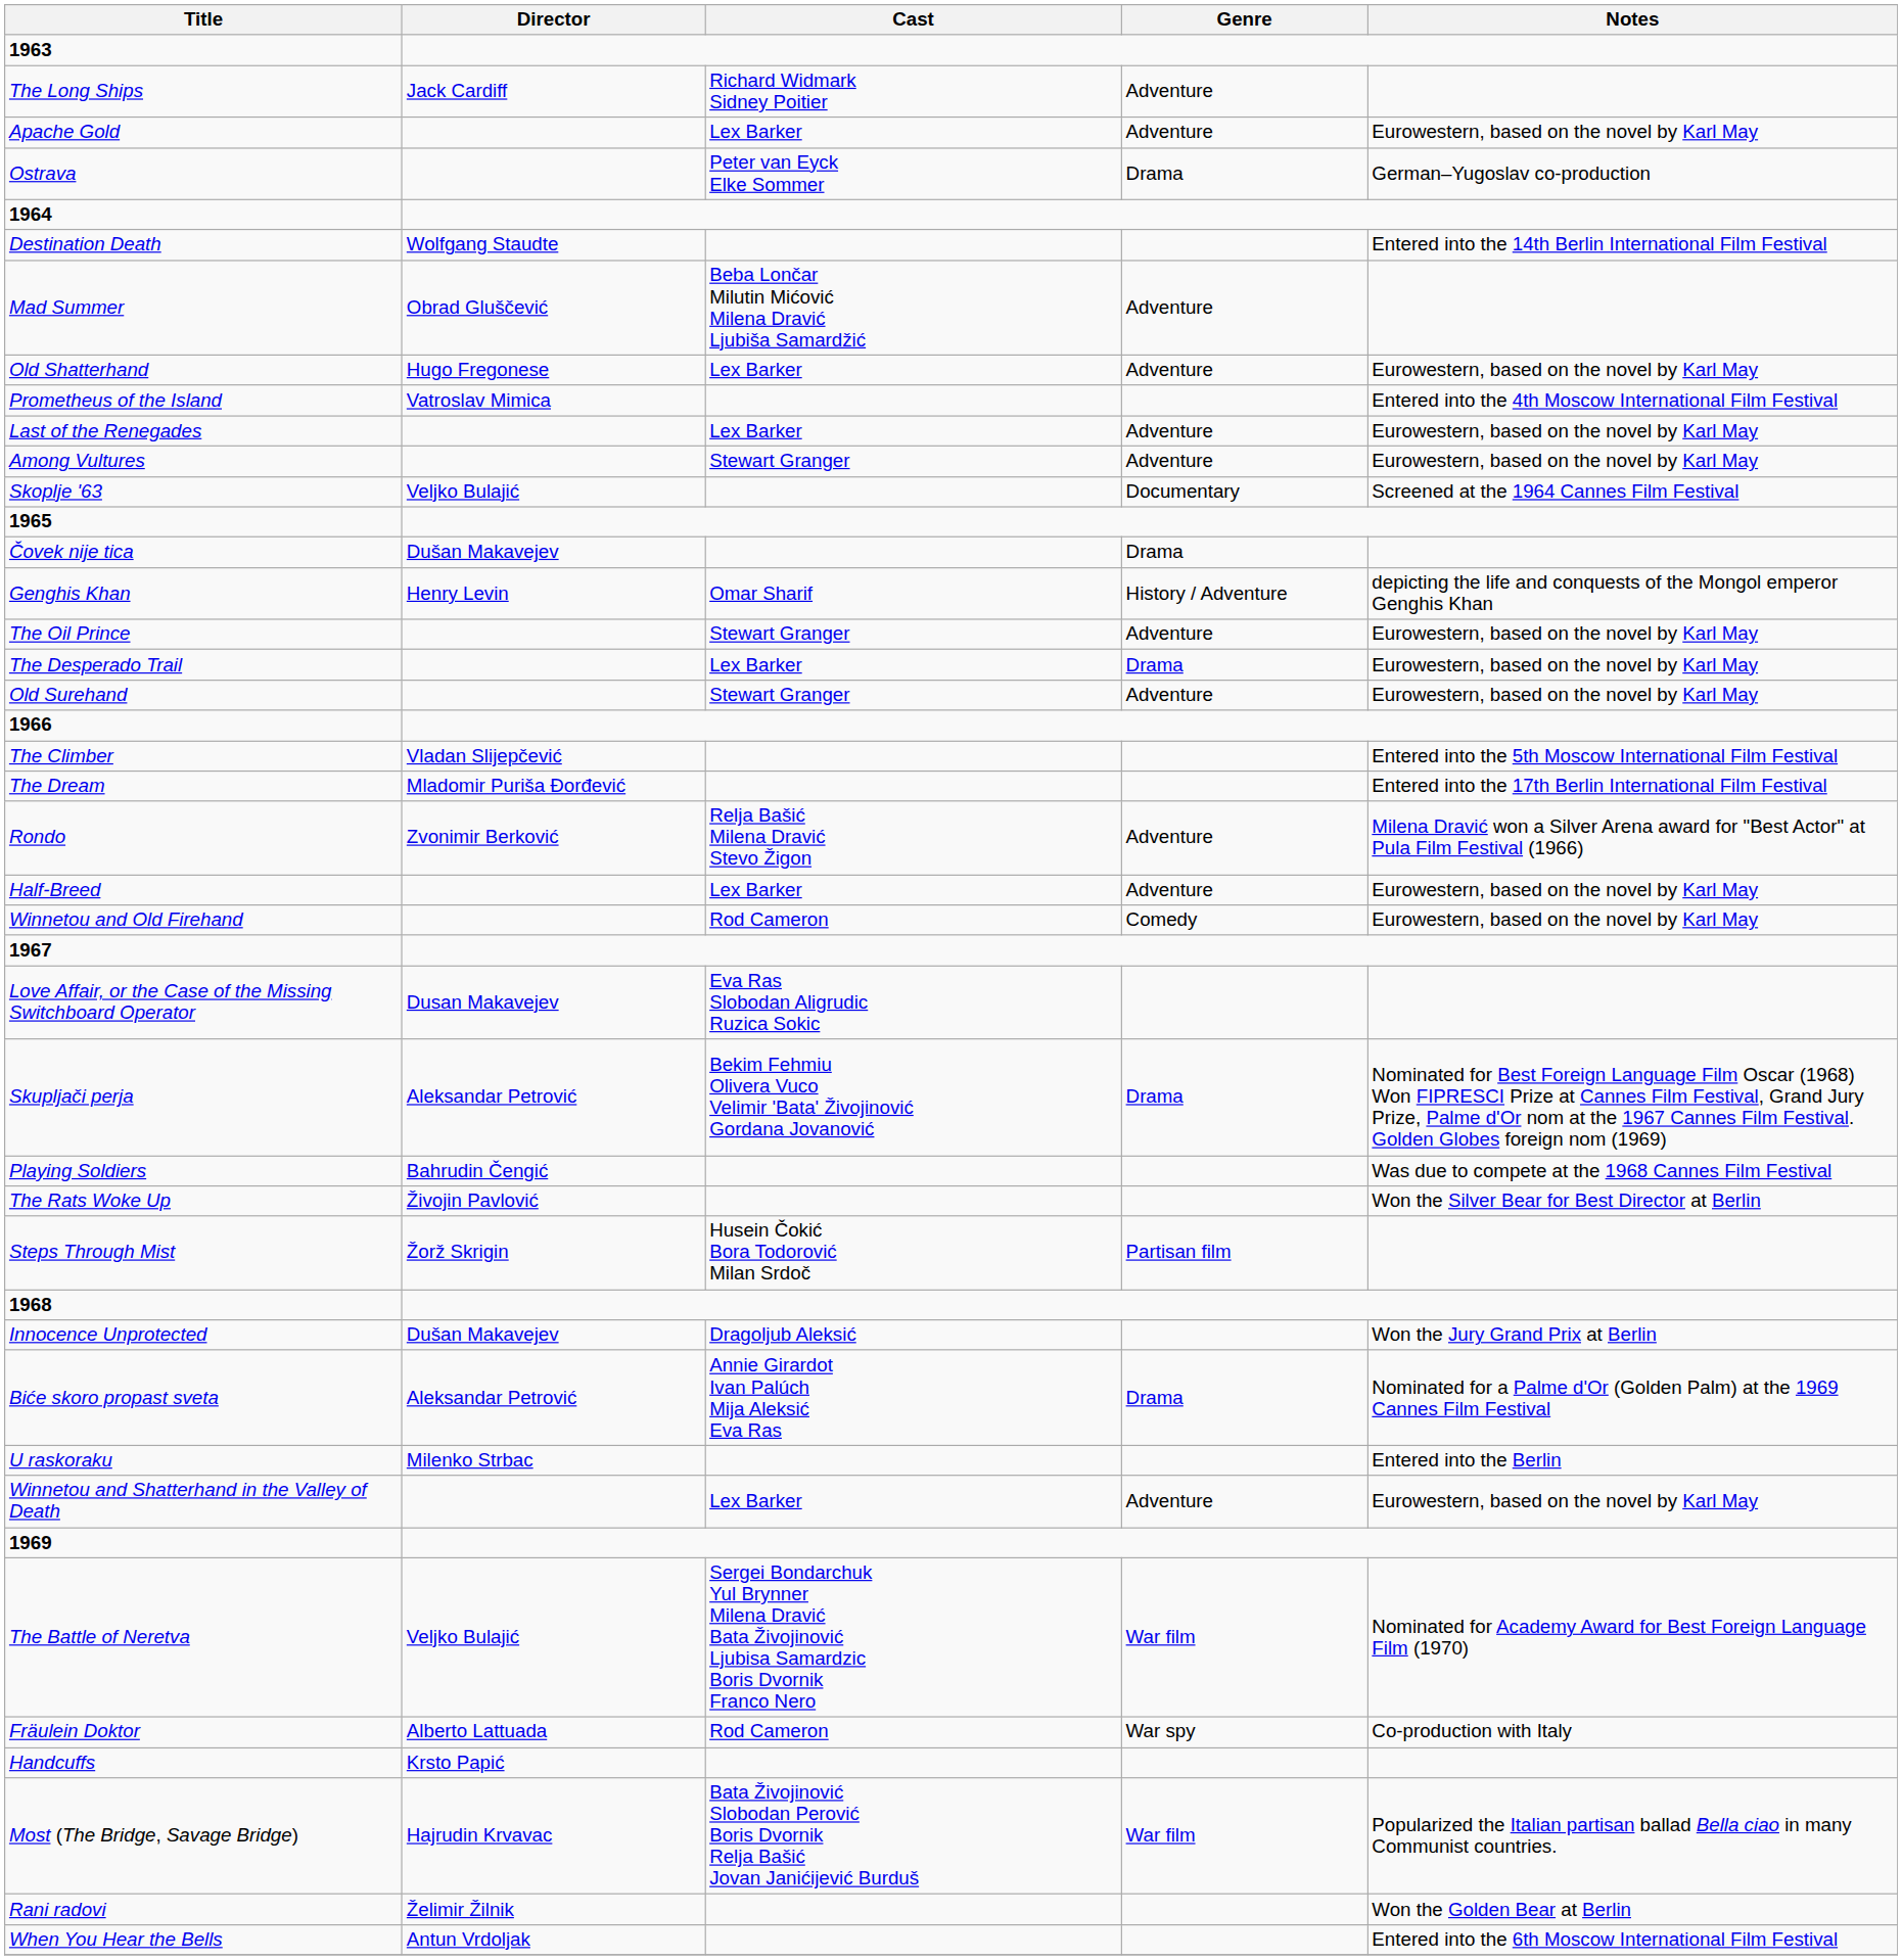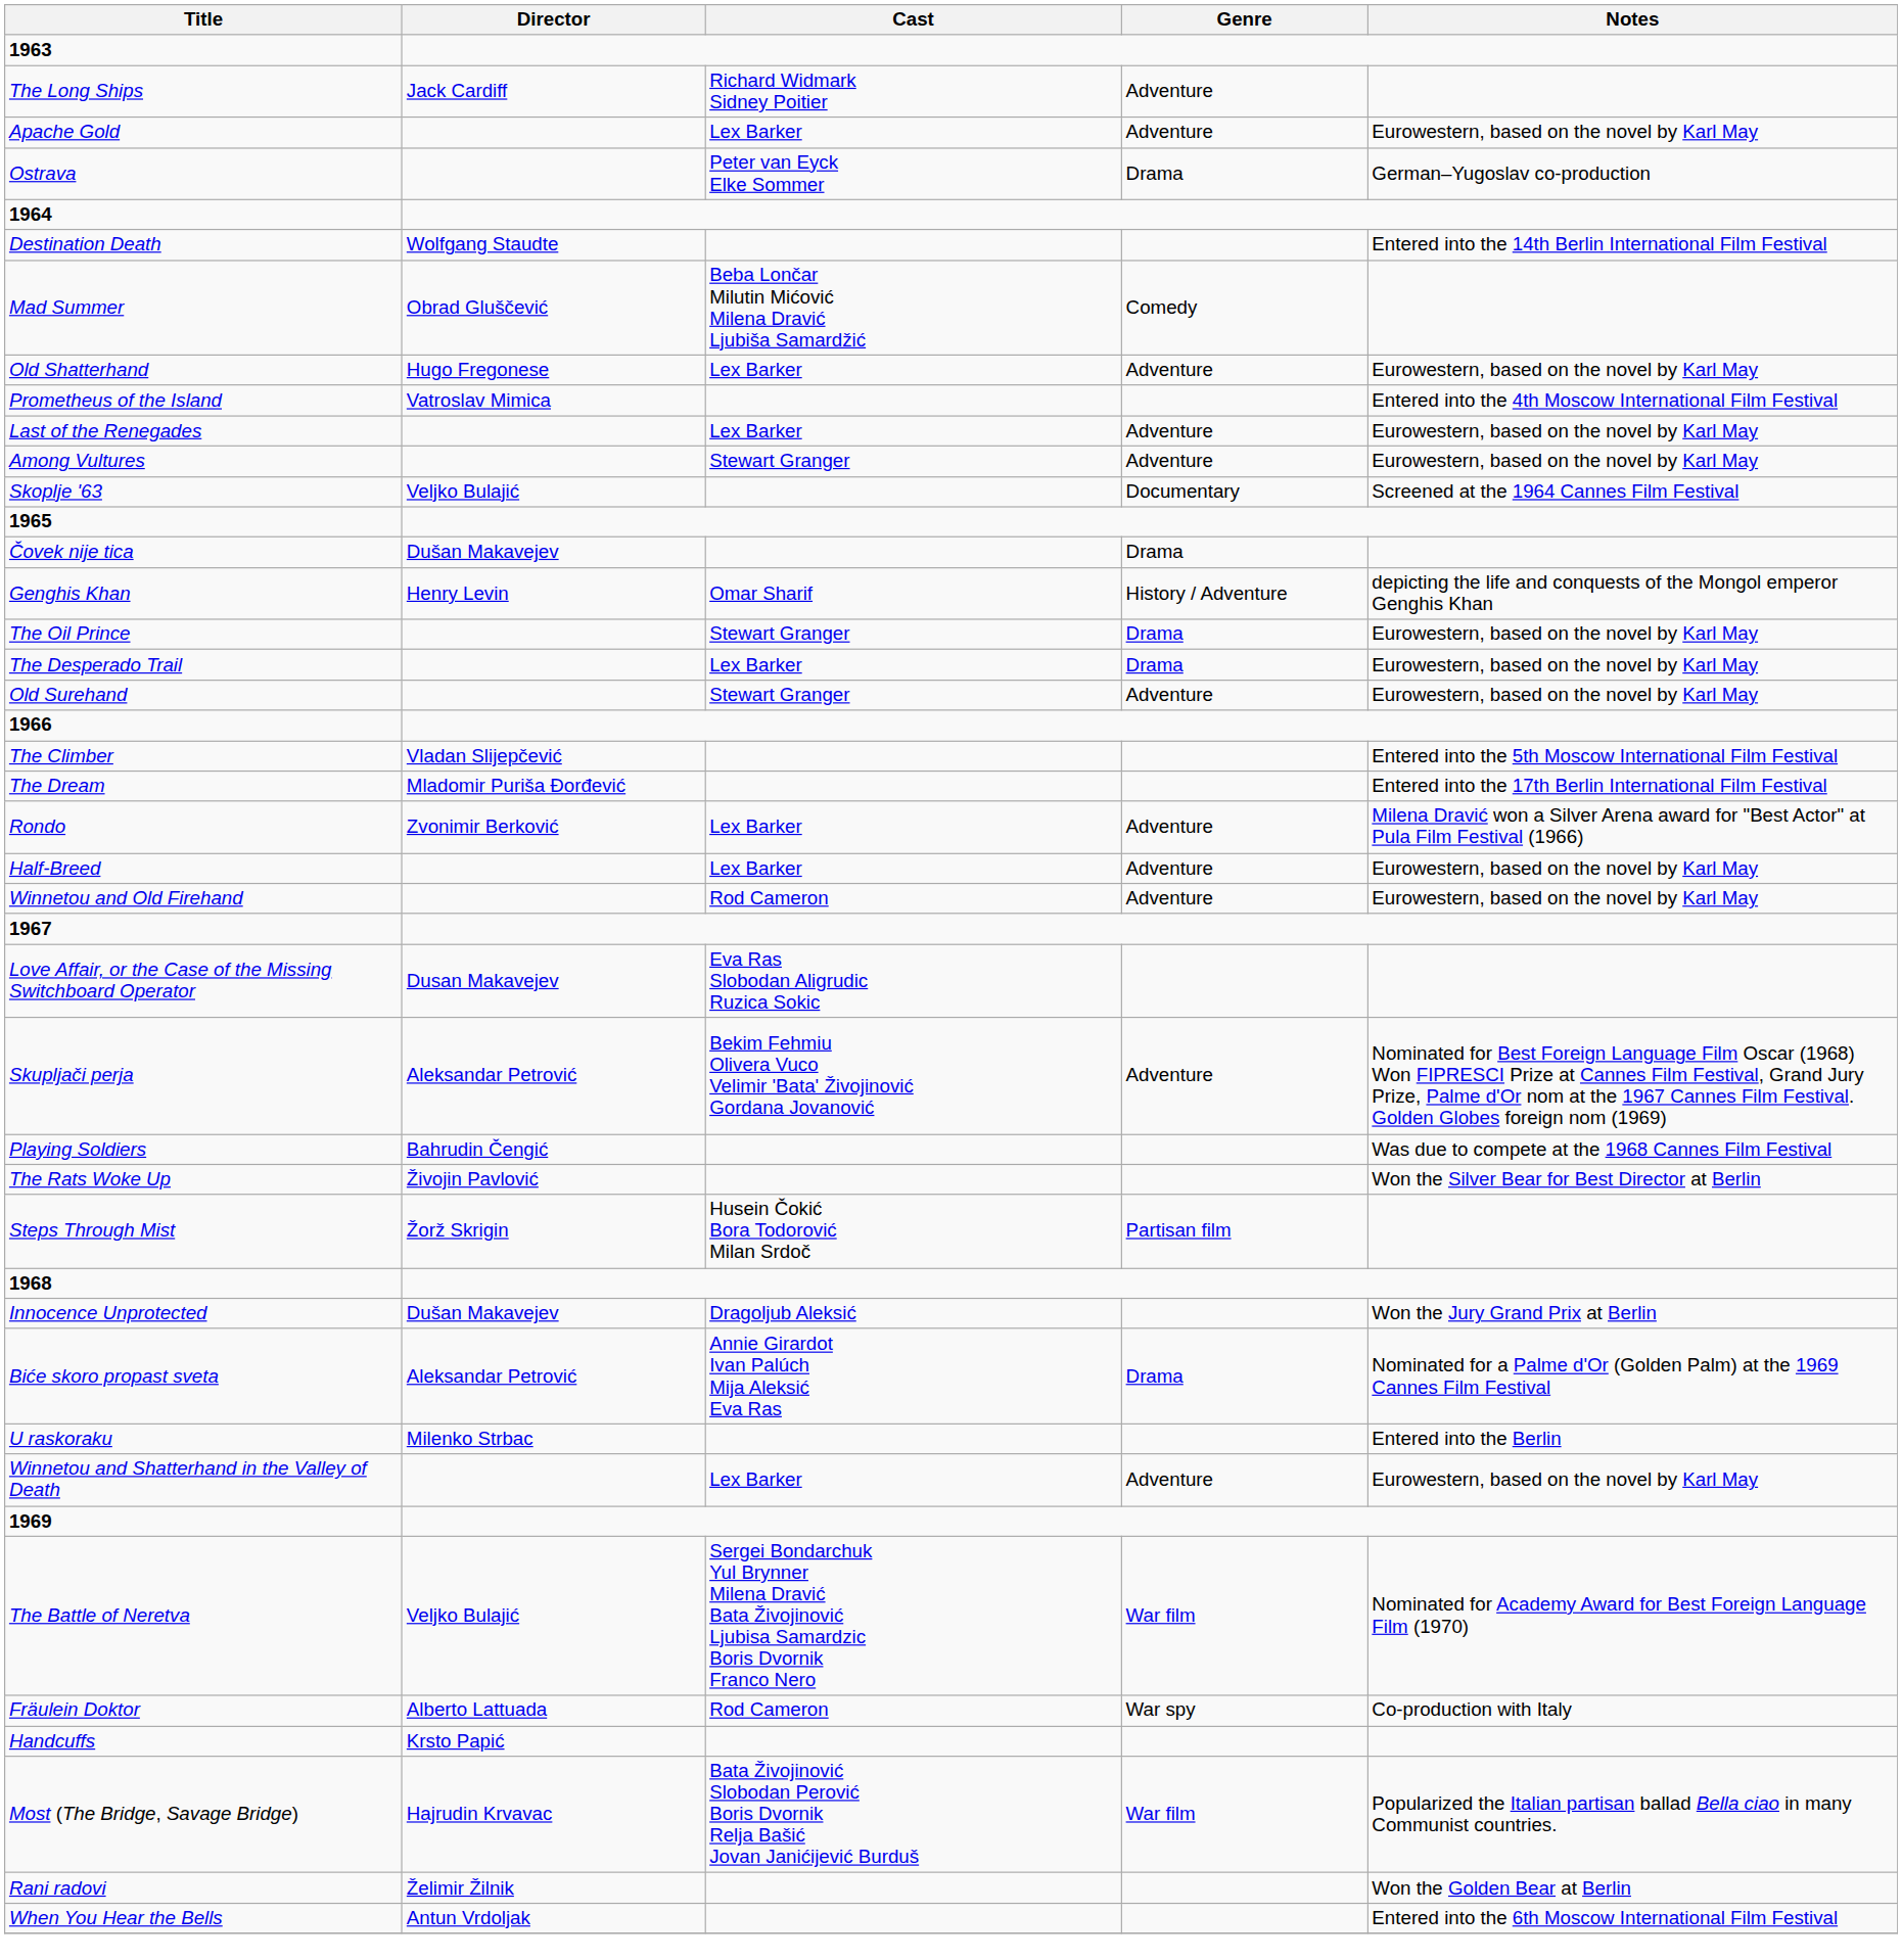Mad Summer | Genre: Adventure -> Comedy
The Oil Prince | Genre: Adventure -> Drama
Rondo | Cast: Relja Bašić Milena Dravić Stevo Žigon -> Lex Barker
Winnetou and Old Firehand | Genre: Comedy -> Adventure
Skupljači perja | Genre: Drama -> Adventure
